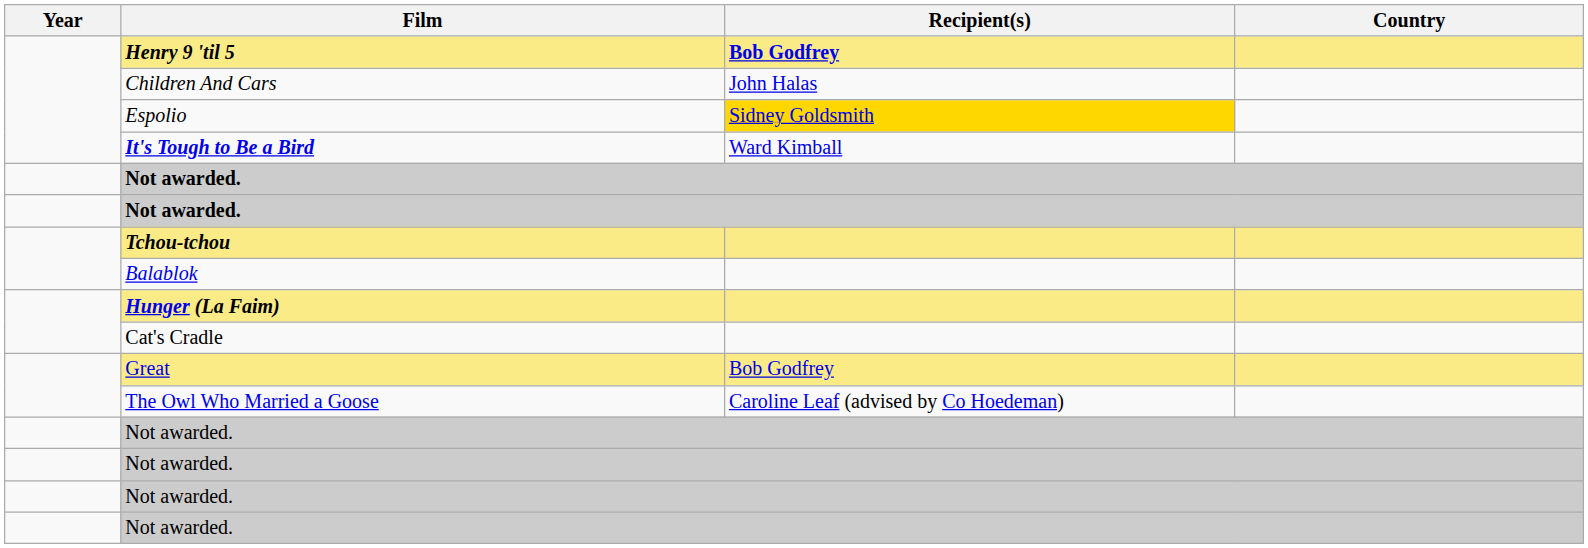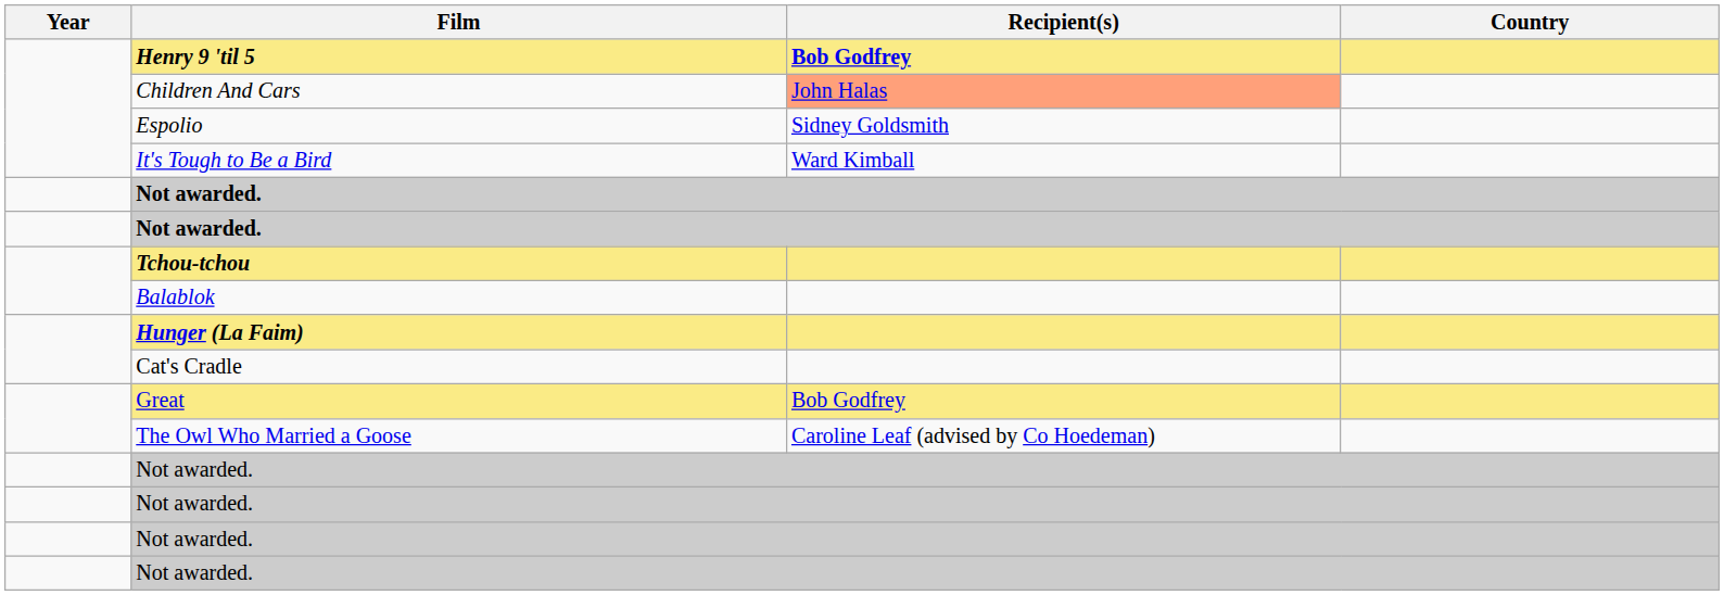Children And Cars | Recipient(s): no background -> lightsalmon background
Espolio | Recipient(s): gold background -> no background
It's Tough to Be a Bird | Film: bold -> normal
